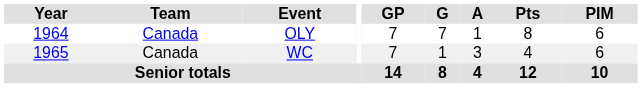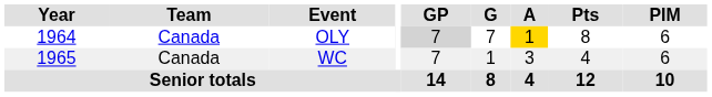OLY | GP: no background -> lightgrey background
OLY | A: no background -> gold background
